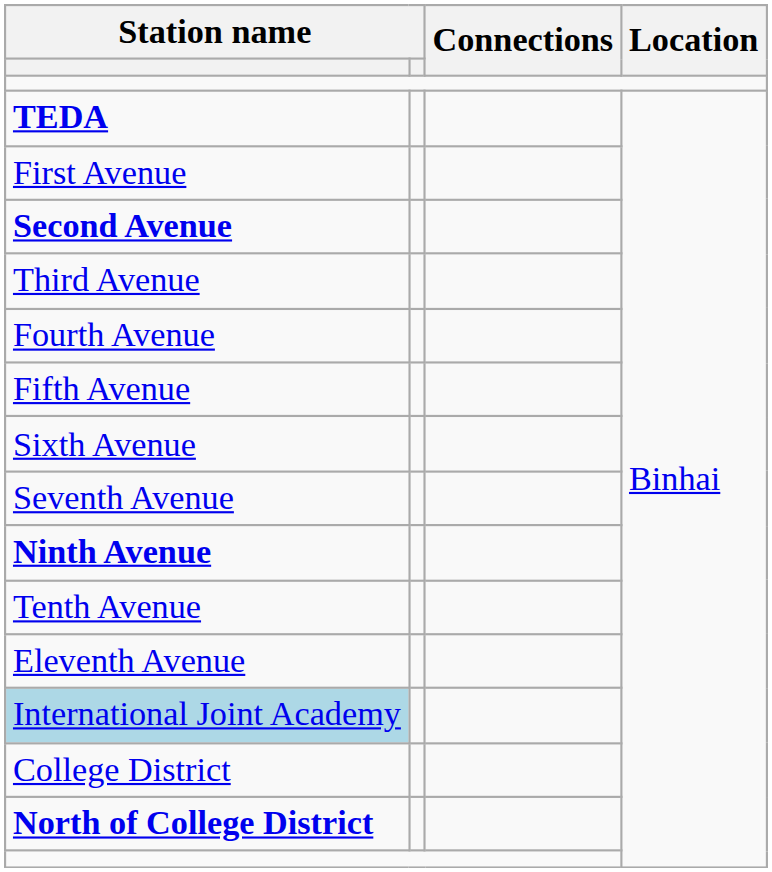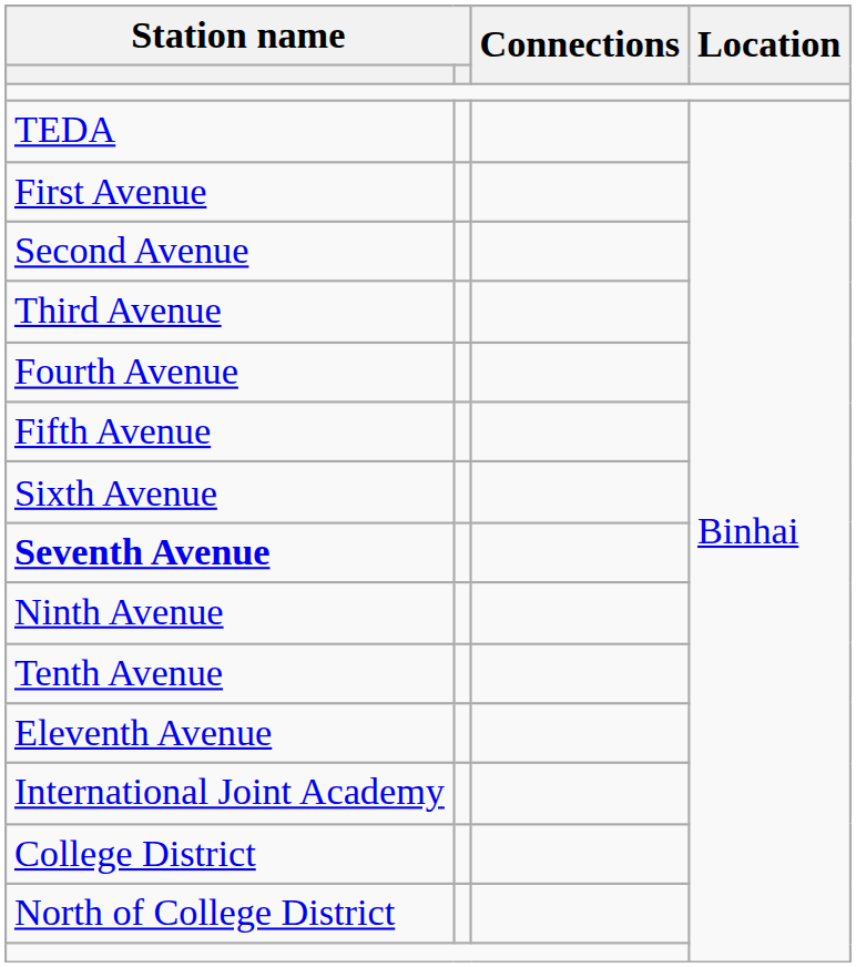TEDA | column 1: bold -> normal
Second Avenue | column 1: bold -> normal
Seventh Avenue | column 1: normal -> bold
Ninth Avenue | column 1: bold -> normal
International Joint Academy | column 1: lightblue background -> no background
North of College District | column 1: bold -> normal
